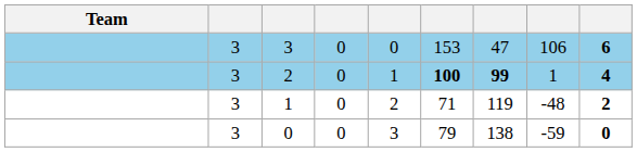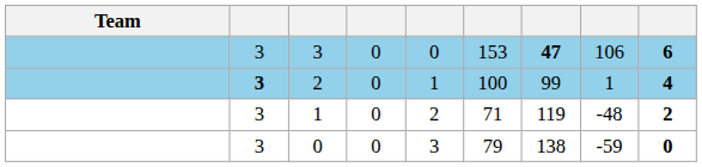row 2 | column 7: normal -> bold
row 3 | column 2: normal -> bold
row 3 | column 6: bold -> normal
row 3 | column 7: bold -> normal
